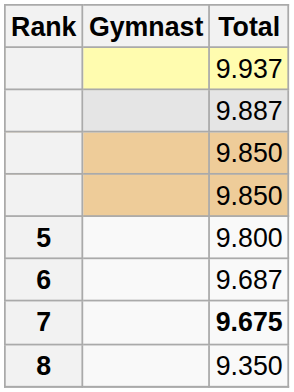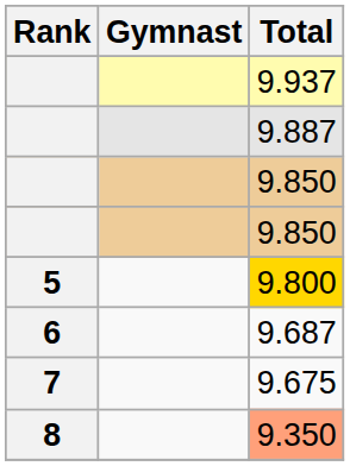9.800 | Total: no background -> gold background
9.675 | Total: bold -> normal
9.350 | Total: no background -> lightsalmon background
